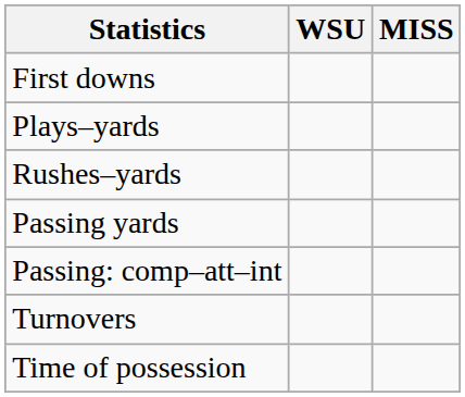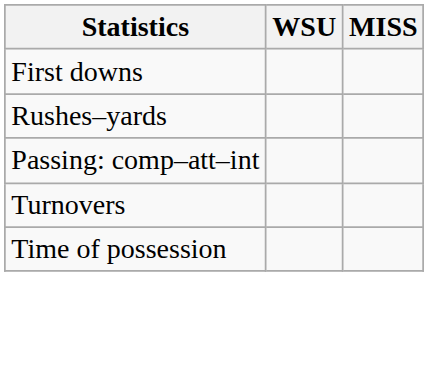- row: Plays–yards
- row: Passing yards
